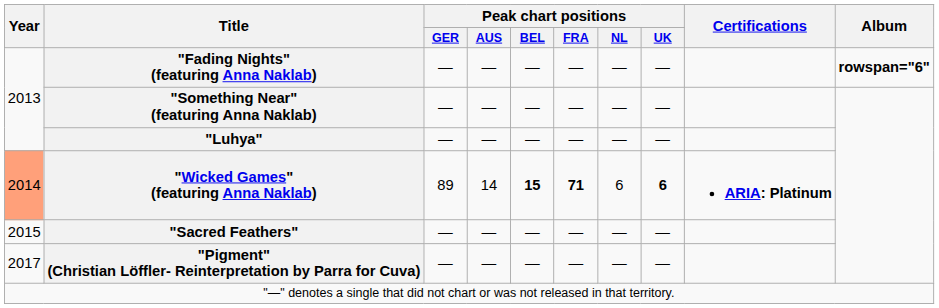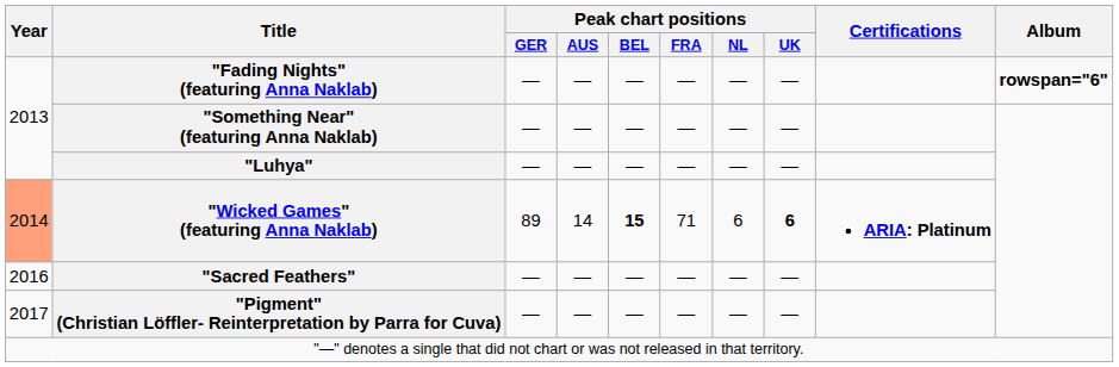"Wicked Games" (featuring Anna Naklab) | Peak chart positions / FRA: bold -> normal
"Sacred Feathers" | Year: 2015 -> 2016
